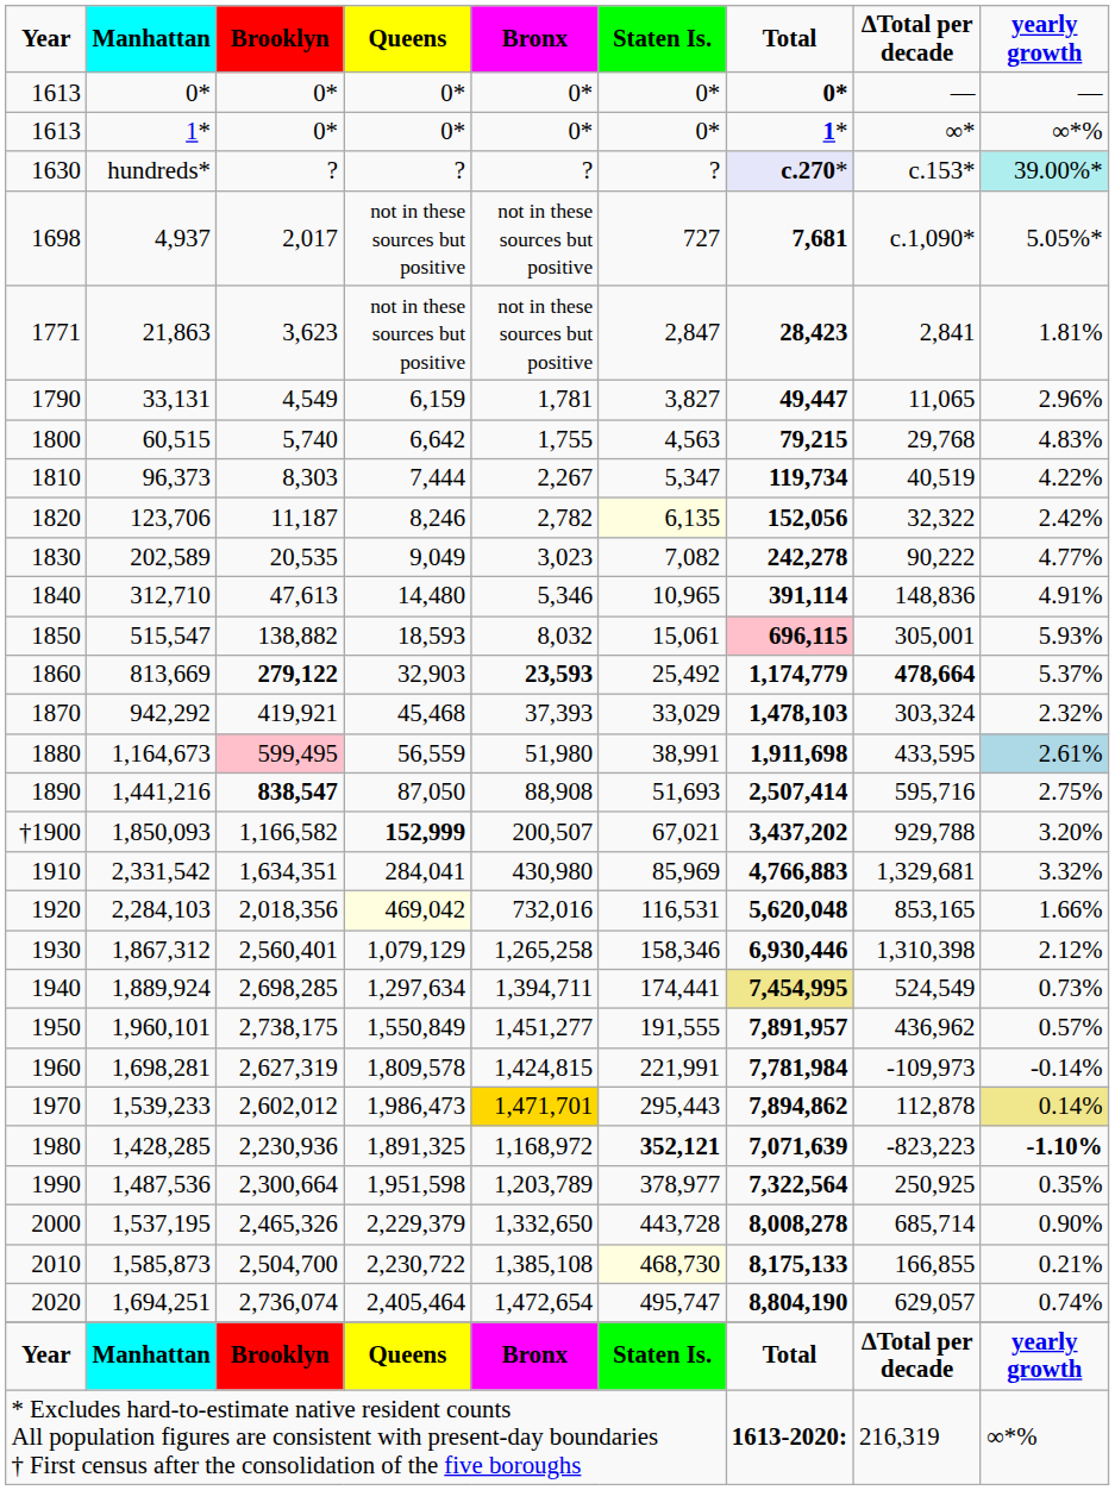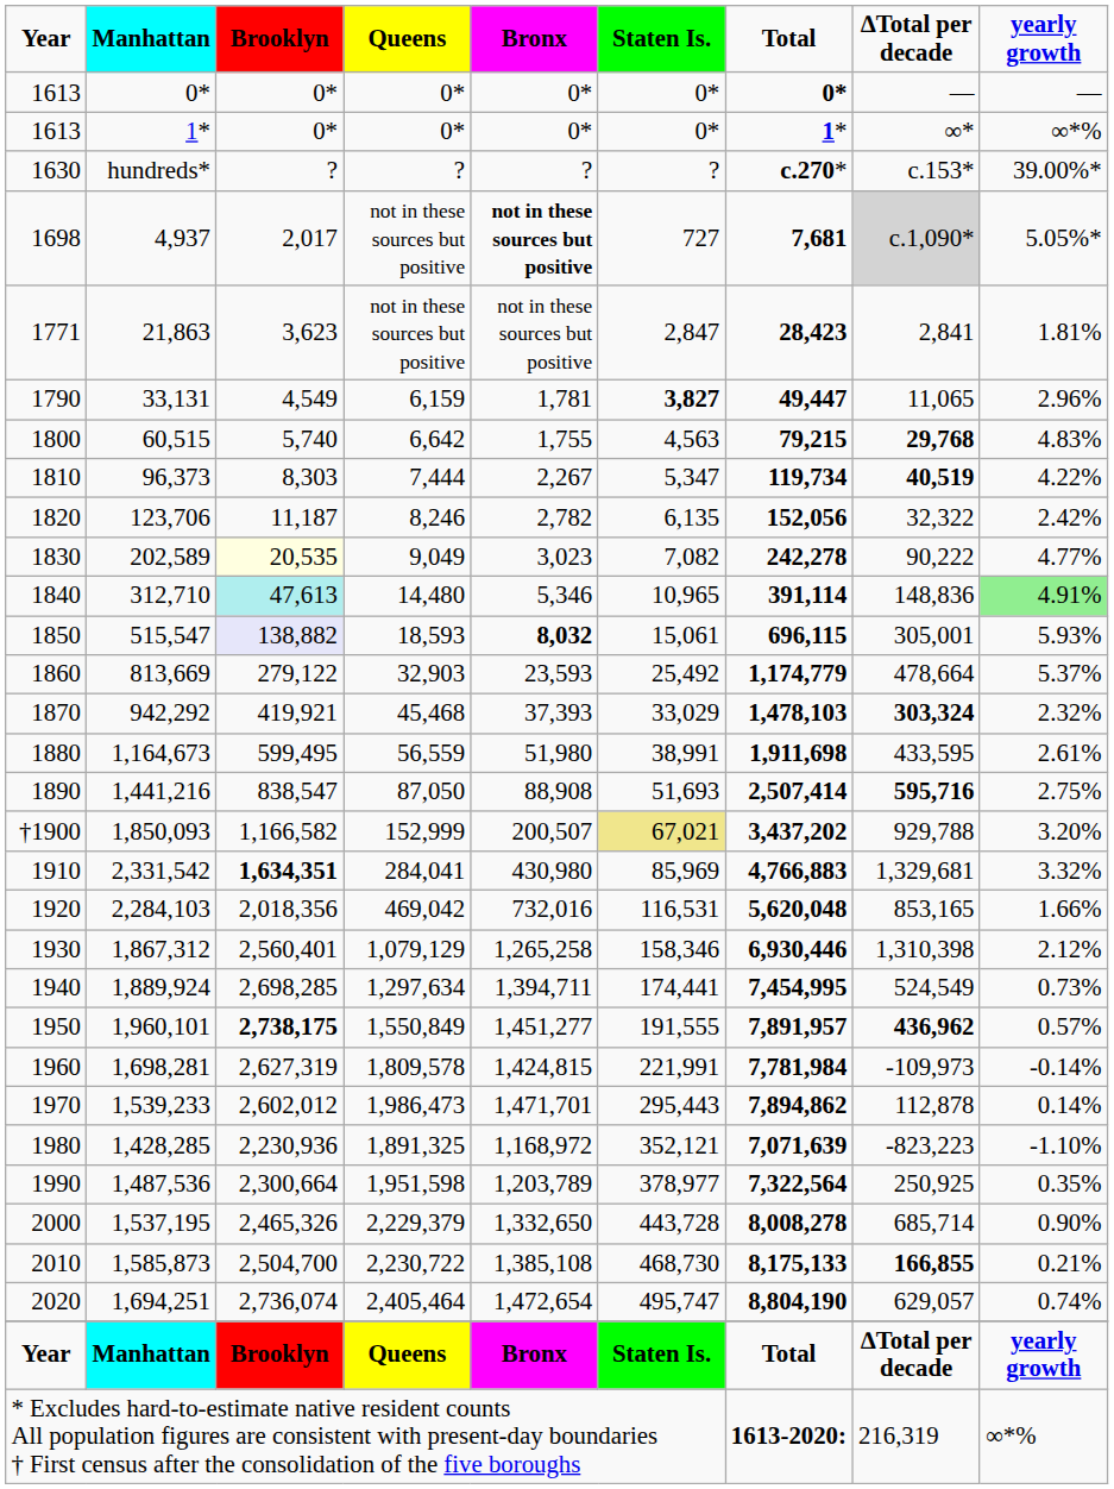hundreds* | column 7: lavender background -> no background
hundreds* | column 9: paleturquoise background -> no background
4,937 | column 5: normal -> bold
4,937 | column 8: no background -> lightgrey background
33,131 | column 6: normal -> bold
60,515 | column 8: normal -> bold
96,373 | column 8: normal -> bold
123,706 | column 6: lightyellow background -> no background
202,589 | column 3: no background -> lightyellow background
312,710 | column 3: no background -> paleturquoise background
312,710 | column 9: no background -> lightgreen background
515,547 | column 3: no background -> lavender background
515,547 | column 5: normal -> bold
515,547 | column 7: pink background -> no background
813,669 | column 3: bold -> normal
813,669 | column 5: bold -> normal
813,669 | column 8: bold -> normal
942,292 | column 8: normal -> bold
1,164,673 | column 3: pink background -> no background
1,164,673 | column 9: lightblue background -> no background
1,441,216 | column 3: bold -> normal
1,441,216 | column 8: normal -> bold
1,850,093 | column 4: bold -> normal
1,850,093 | column 6: no background -> khaki background
2,331,542 | column 3: normal -> bold
2,284,103 | column 4: lightyellow background -> no background
1,889,924 | column 7: khaki background -> no background
1,960,101 | column 3: normal -> bold
1,960,101 | column 8: normal -> bold
1,539,233 | column 5: gold background -> no background
1,539,233 | column 9: khaki background -> no background
1,428,285 | column 6: bold -> normal
1,428,285 | column 9: bold -> normal
1,585,873 | column 6: lightyellow background -> no background
1,585,873 | column 8: normal -> bold
